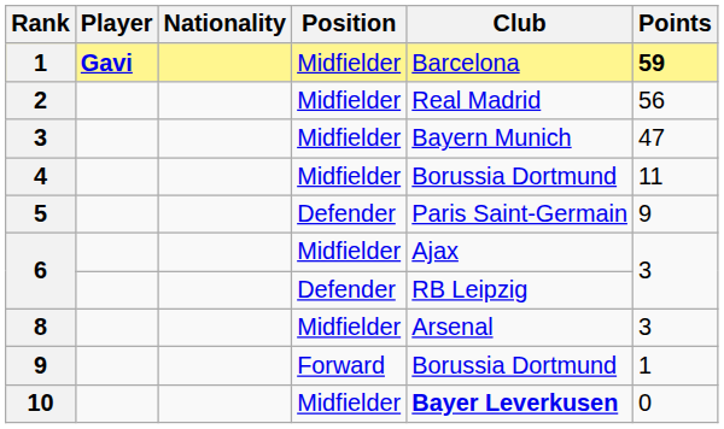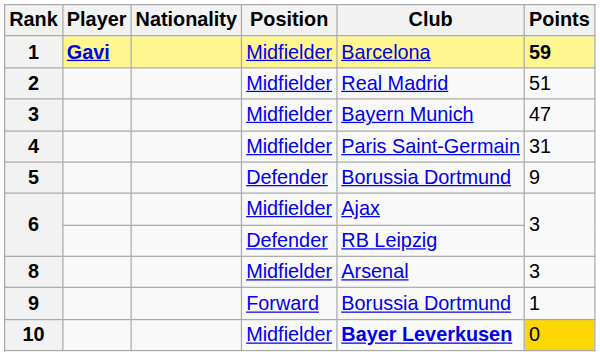2 | Points: 56 -> 51
4 | Club: Borussia Dortmund -> Paris Saint-Germain
4 | Points: 11 -> 31
5 | Club: Paris Saint-Germain -> Borussia Dortmund
10 | Points: no background -> gold background
